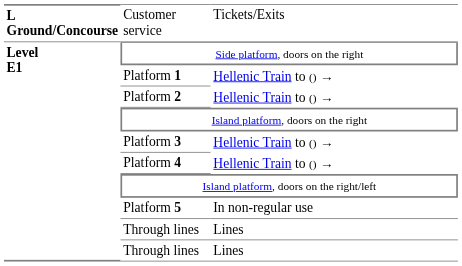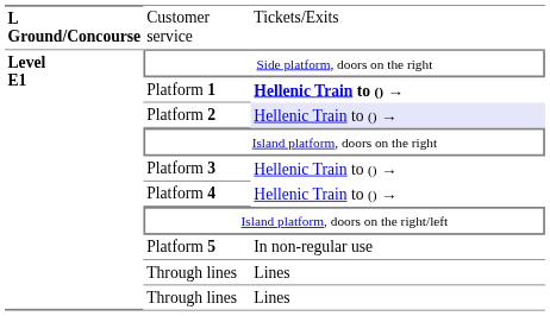Platform 1 | column 3: normal -> bold
Platform 2 | column 3: no background -> lavender background
